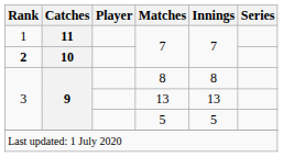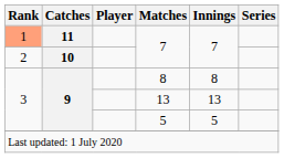1 / 7 | Rank: no background -> lightsalmon background
2 / 7 | Rank: bold -> normal
